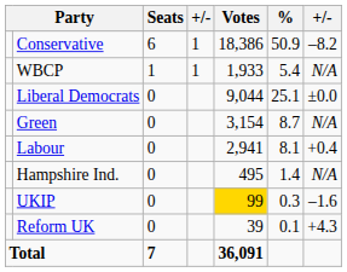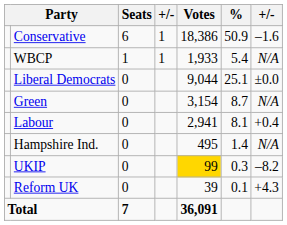Conservative | column 7: –8.2 -> –1.6
UKIP | column 7: –1.6 -> –8.2
